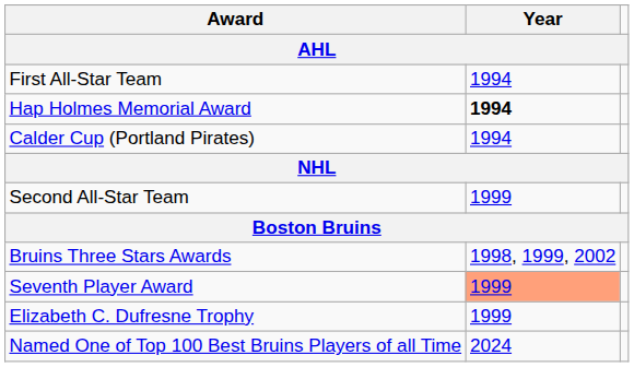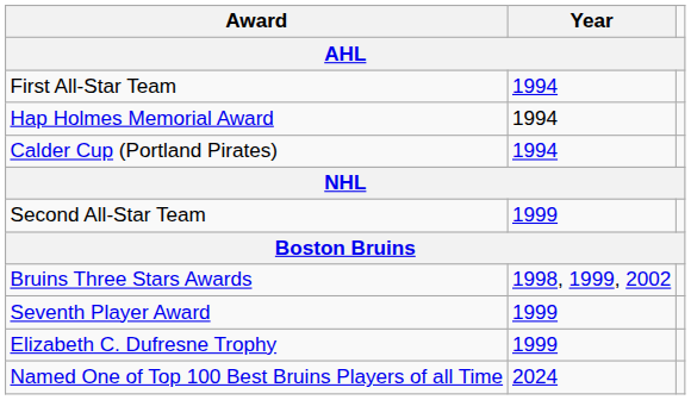Hap Holmes Memorial Award | Year: bold -> normal
Seventh Player Award | Year: lightsalmon background -> no background
